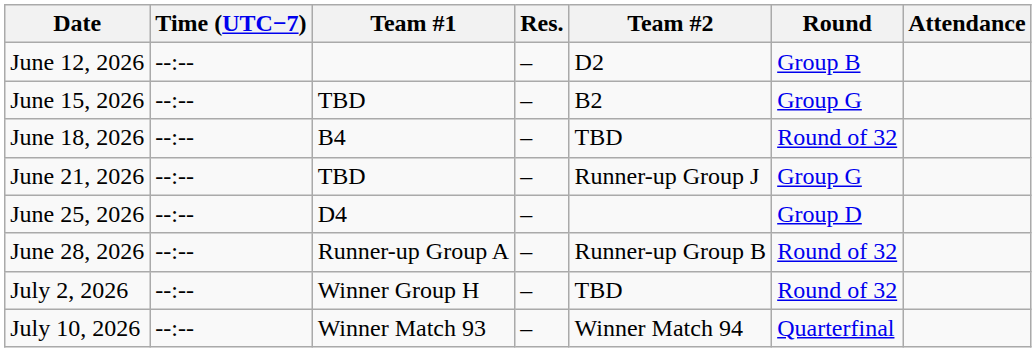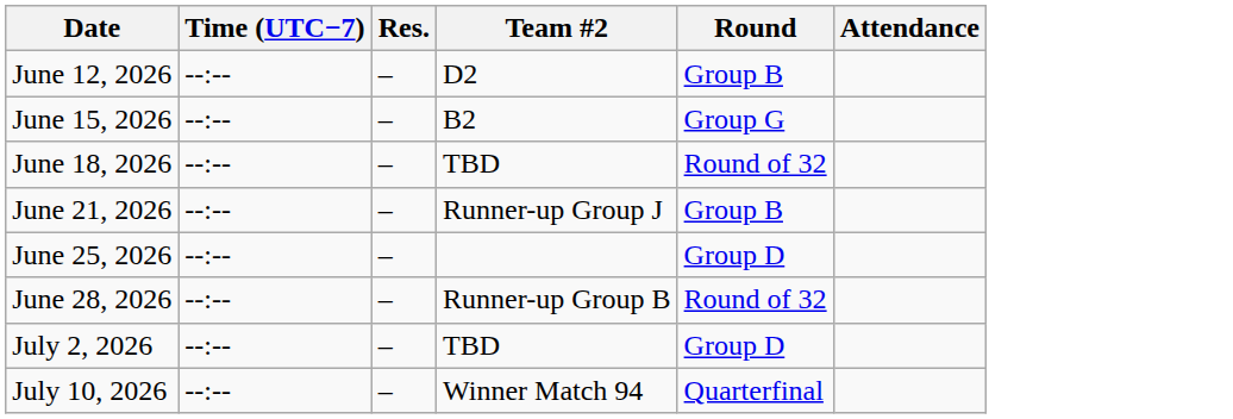- column: Team #1 | TBD | B4 | TBD | D4 | Runner-up Group A | Winner Group H | Winner Match 93
June 21, 2026 | Round: Group G -> Group B
July 2, 2026 | Round: Round of 32 -> Group D
